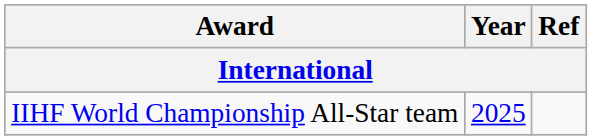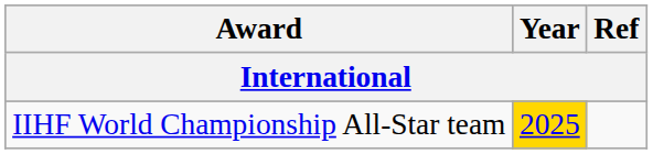row 3 | Year: no background -> gold background
